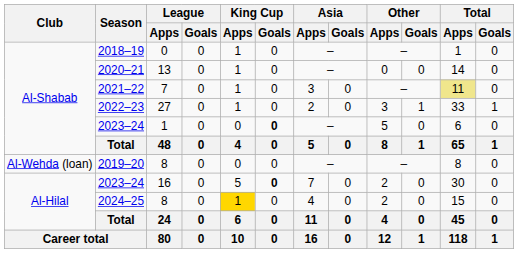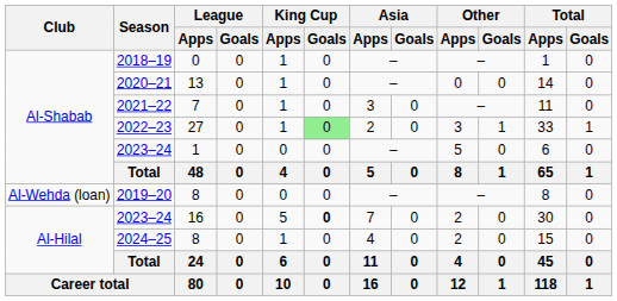2021–22 | Total / Apps: khaki background -> no background
2022–23 | King Cup / Goals: no background -> lightgreen background
2023–24 / 1 | King Cup / Goals: bold -> normal
2024–25 | King Cup / Apps: gold background -> no background
